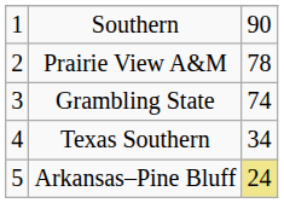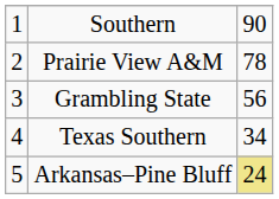Grambling State | column 3: 74 -> 56
